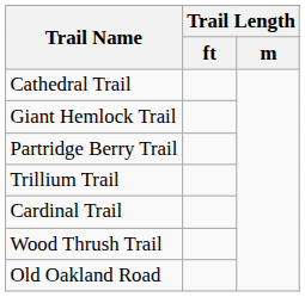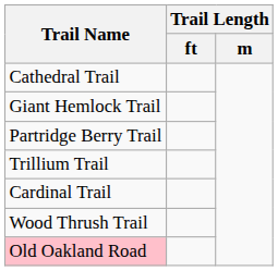Old Oakland Road | Trail Name: no background -> pink background
